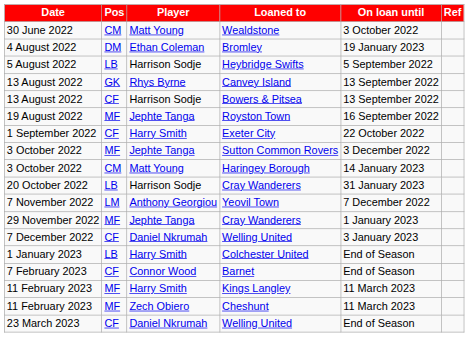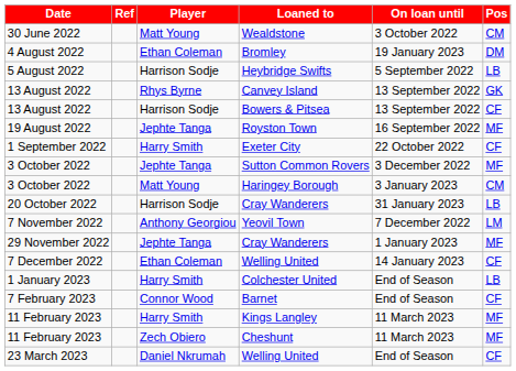columns swapped: Pos <-> Ref
Haringey Borough | On loan until: 14 January 2023 -> 3 January 2023
7 December 2022 / Welling United | Player: Daniel Nkrumah -> Ethan Coleman
7 December 2022 / Welling United | On loan until: 3 January 2023 -> 14 January 2023
